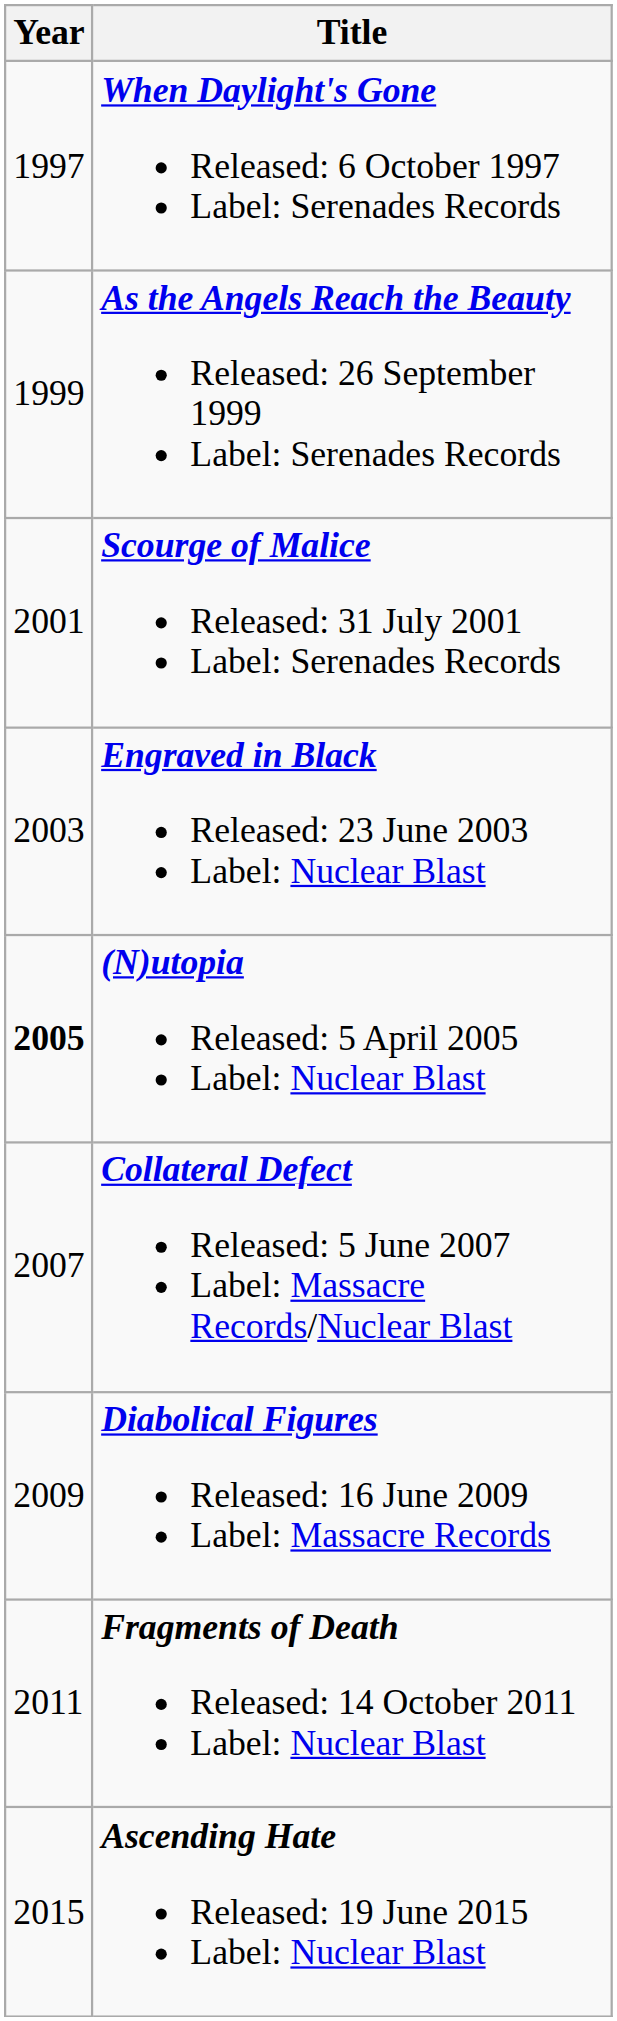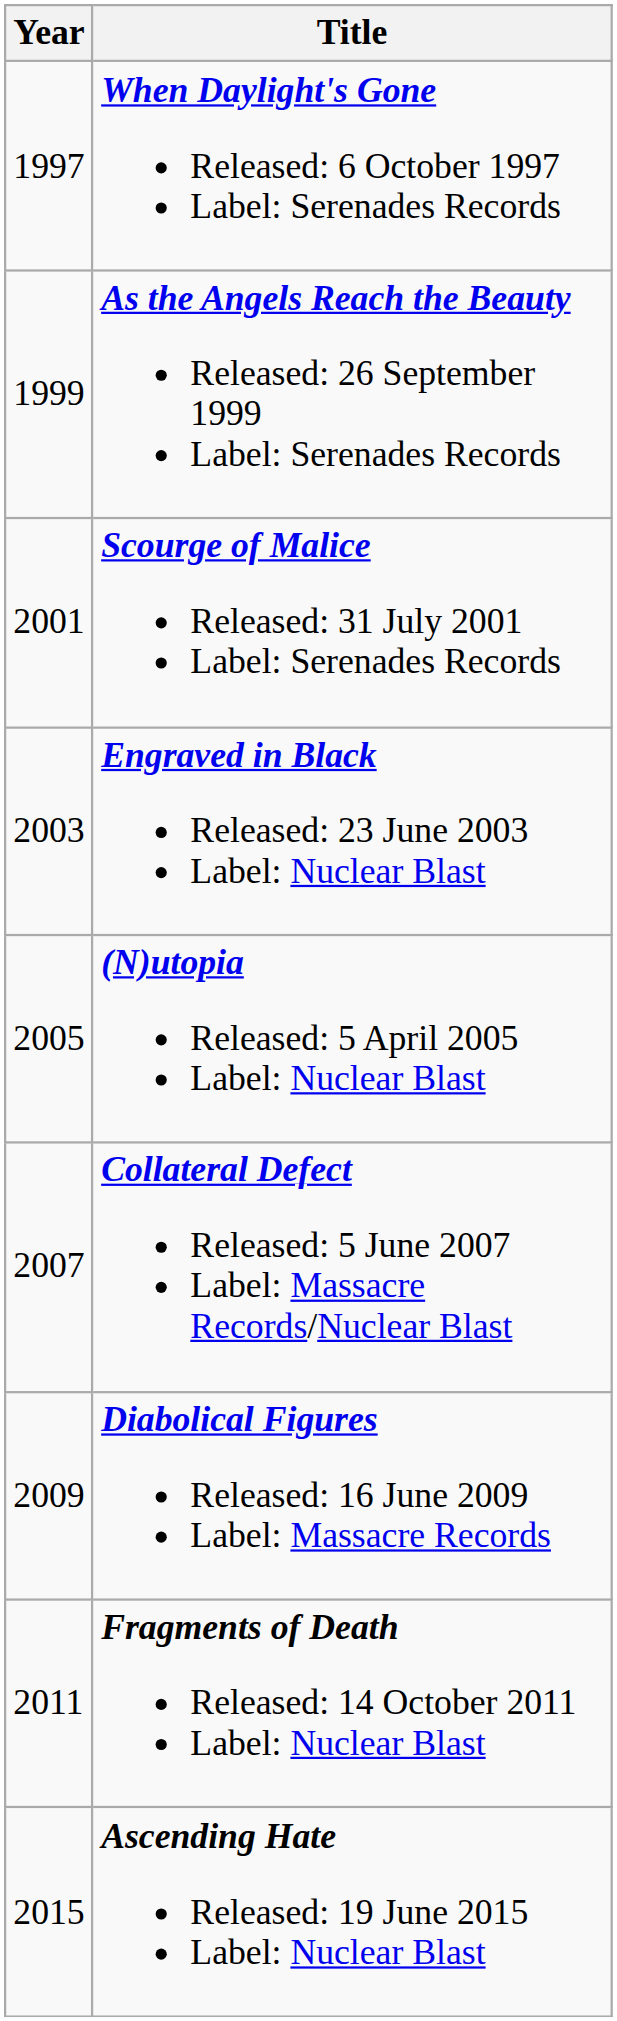(N)utopia Released: 5 April 2005 Label: Nuclear Blast | Year: bold -> normal
